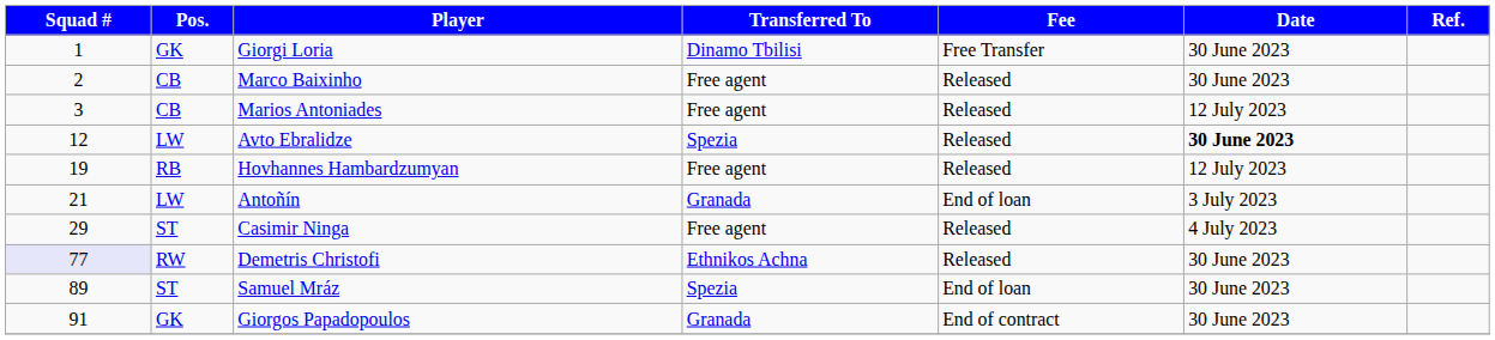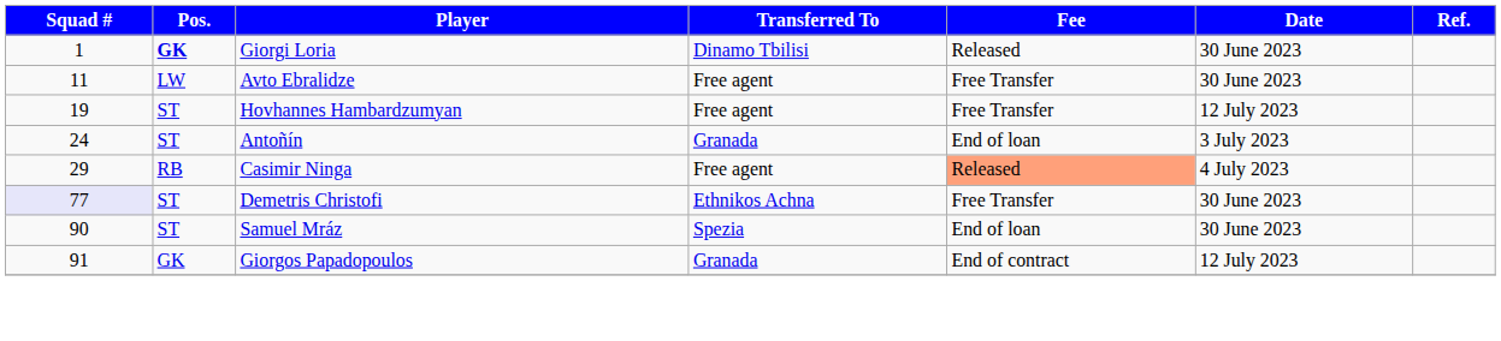Giorgi Loria | Pos.: normal -> bold
Giorgi Loria | Fee: Free Transfer -> Released
- row: 2 | CB | Marco Baixinho | Free agent | Released | 30 June 2023
- row: 3 | CB | Marios Antoniades | Free agent | Released | 12 July 2023
Avto Ebralidze | Squad #: 12 -> 11
Avto Ebralidze | Transferred To: Spezia -> Free agent
Avto Ebralidze | Fee: Released -> Free Transfer
Avto Ebralidze | Date: bold -> normal
Hovhannes Hambardzumyan | Pos.: RB -> ST
Hovhannes Hambardzumyan | Fee: Released -> Free Transfer
Antoñín | Squad #: 21 -> 24
Antoñín | Pos.: LW -> ST
Casimir Ninga | Pos.: ST -> RB
Casimir Ninga | Fee: no background -> lightsalmon background
Demetris Christofi | Pos.: RW -> ST
Demetris Christofi | Fee: Released -> Free Transfer
Samuel Mráz | Squad #: 89 -> 90
Giorgos Papadopoulos | Date: 30 June 2023 -> 12 July 2023
